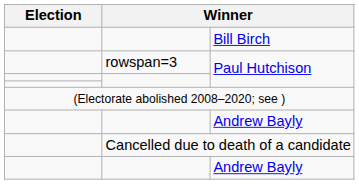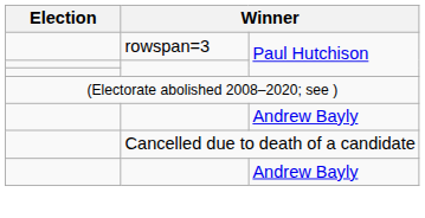- row: Bill Birch
